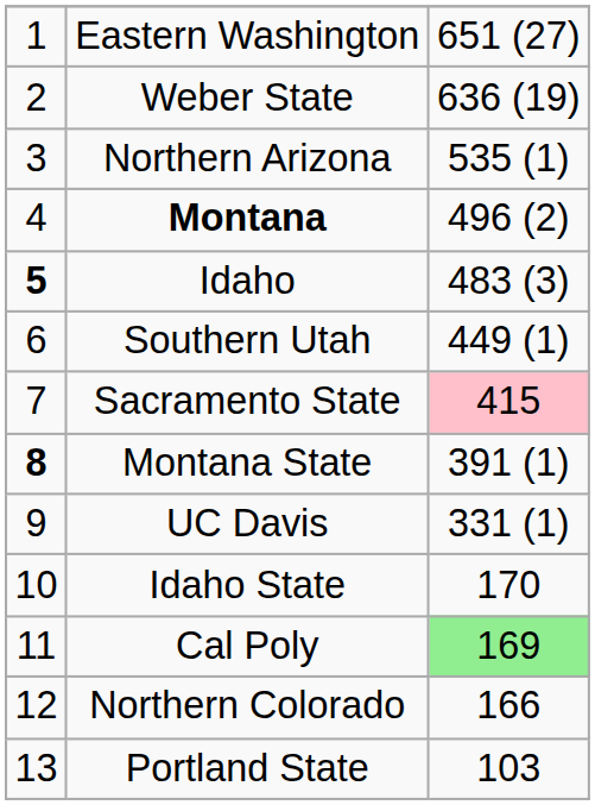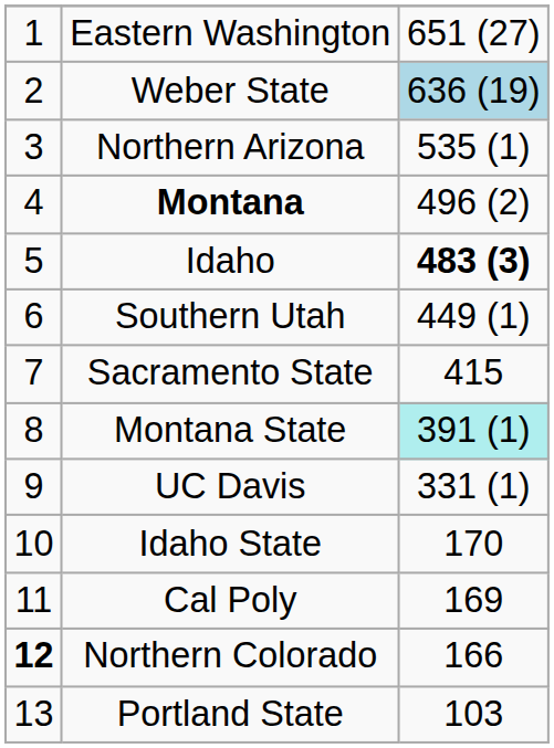Weber State | column 3: no background -> lightblue background
Idaho | column 1: bold -> normal
Idaho | column 3: normal -> bold
Sacramento State | column 3: pink background -> no background
Montana State | column 1: bold -> normal
Montana State | column 3: no background -> paleturquoise background
Cal Poly | column 3: lightgreen background -> no background
Northern Colorado | column 1: normal -> bold
